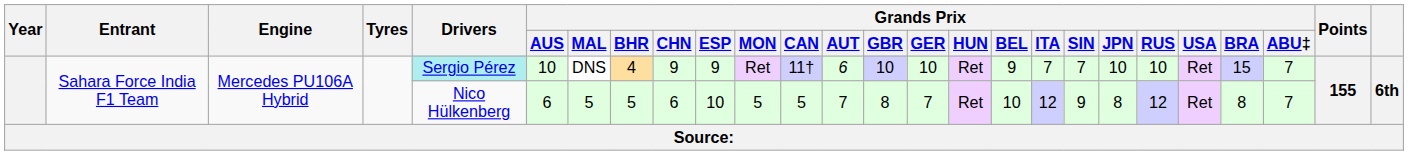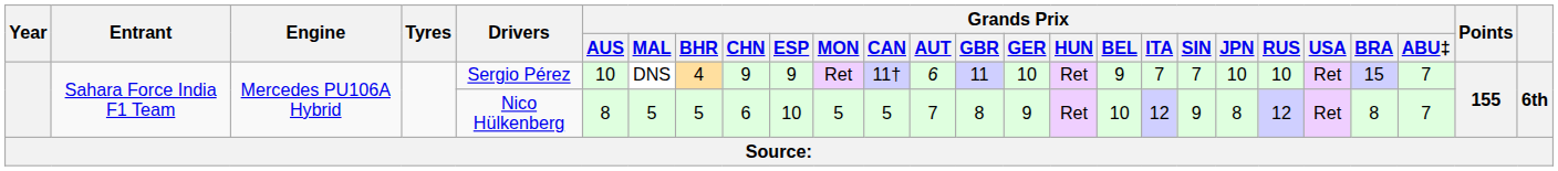row 3 | Drivers: paleturquoise background -> no background
row 3 | Grands Prix / GBR: 10 -> 11
row 4 | Grands Prix / AUS: 6 -> 8
row 4 | Grands Prix / GER: 7 -> 9
